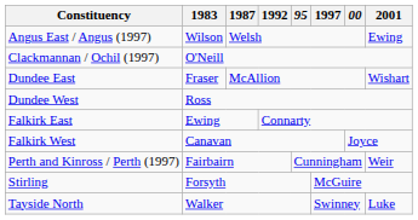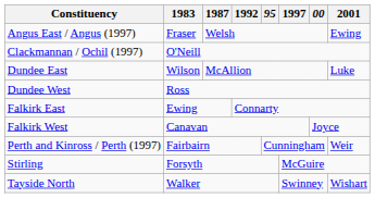Angus East / Angus (1997) | 1983: Wilson -> Fraser
Dundee East | 1983: Fraser -> Wilson
Dundee East | 2001: Wishart -> Luke
Tayside North | 2001: Luke -> Wishart
